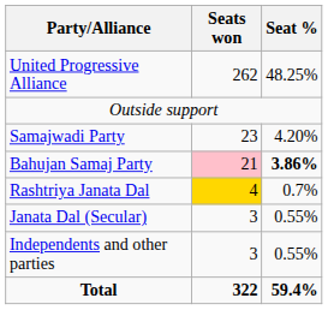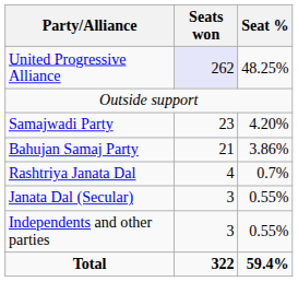United Progressive Alliance | Seats won: no background -> lavender background
Bahujan Samaj Party | Seats won: pink background -> no background
Bahujan Samaj Party | Seat %: bold -> normal
Rashtriya Janata Dal | Seats won: gold background -> no background
